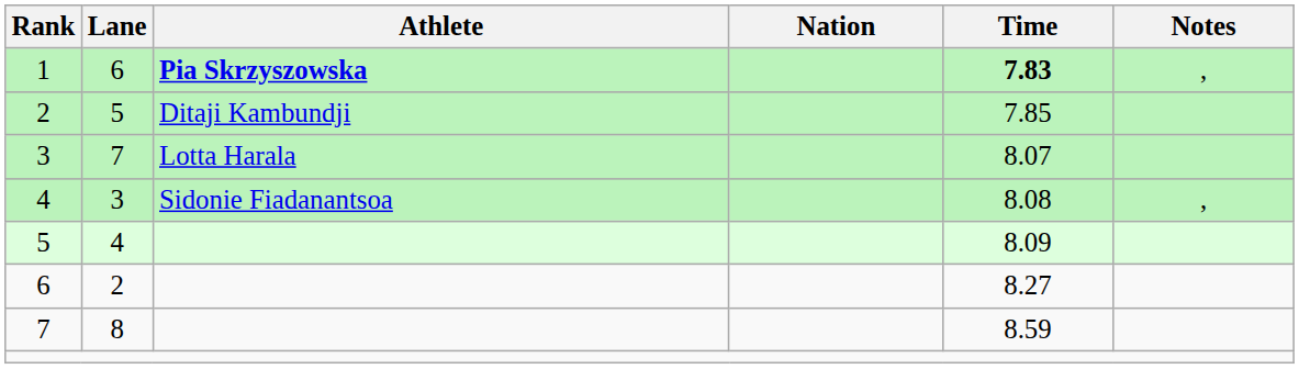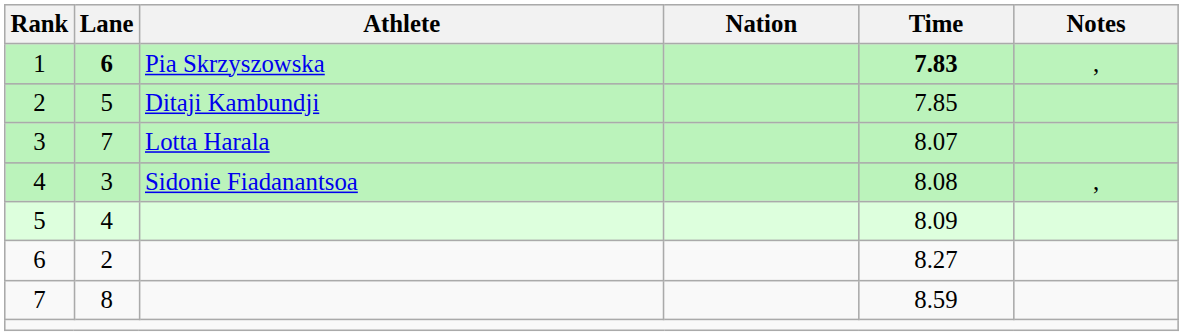1 | Lane: normal -> bold
1 | Athlete: bold -> normal
